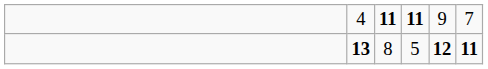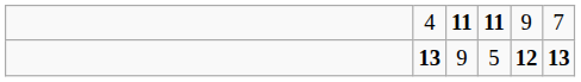row 2 | column 3: 8 -> 9
row 2 | column 6: 11 -> 13
